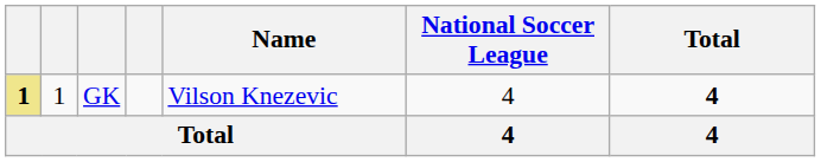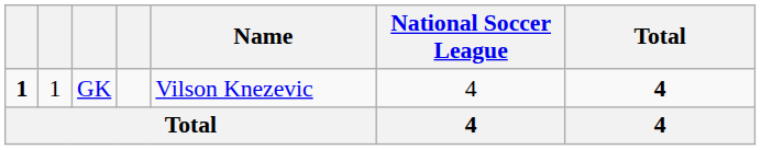GK | column 1: khaki background -> no background
